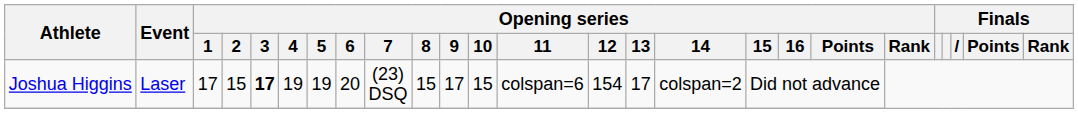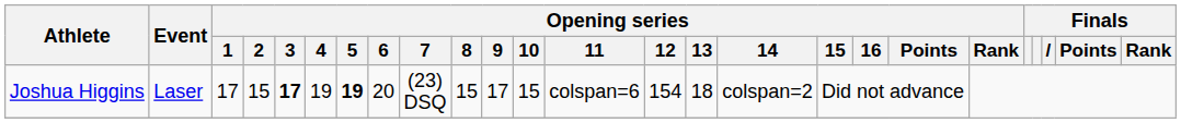Joshua Higgins | Opening series / 5: normal -> bold
Joshua Higgins | Opening series / 13: 17 -> 18
